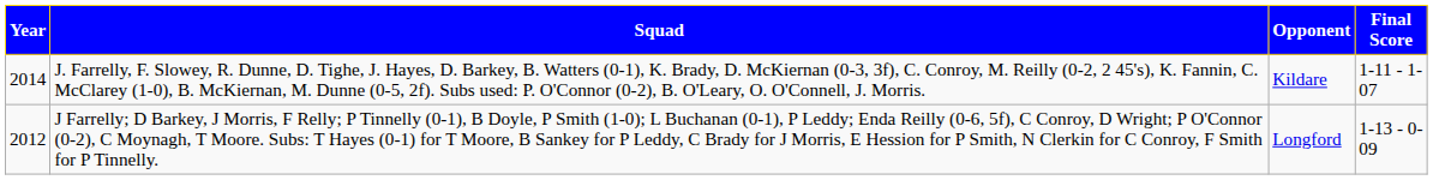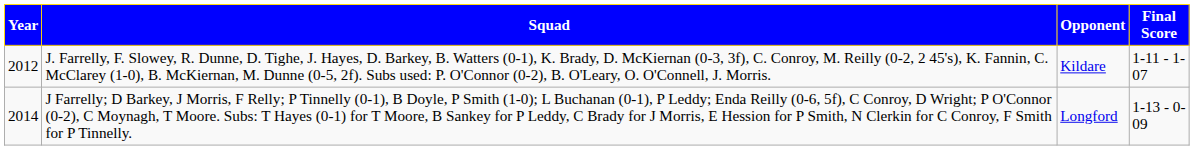row 2 | Year: 2014 -> 2012
row 3 | Year: 2012 -> 2014
